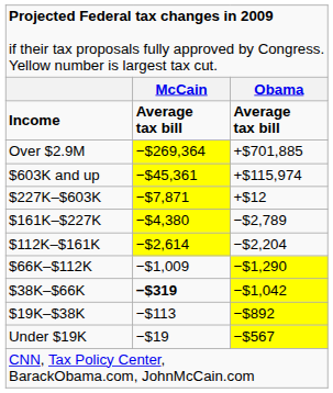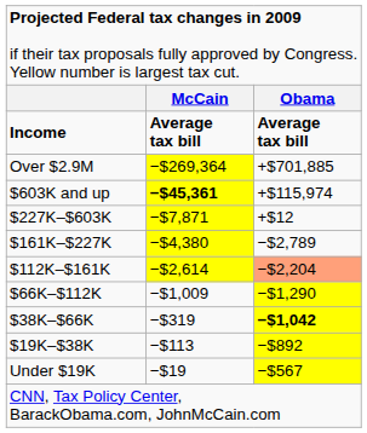$603K and up | column 2: normal -> bold
$112K–$161K | column 3: no background -> lightsalmon background
$38K–$66K | column 2: bold -> normal
$38K–$66K | column 3: normal -> bold
